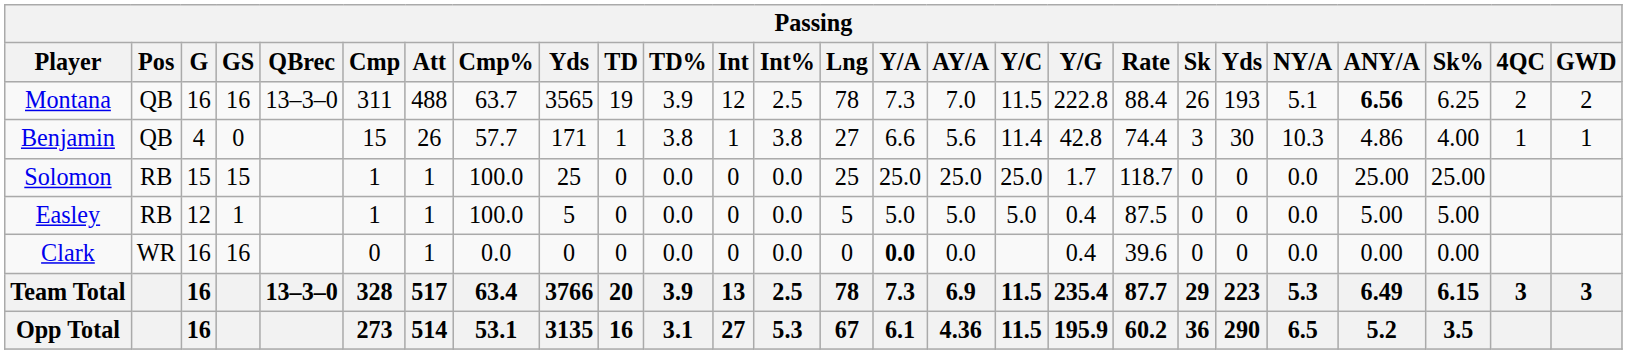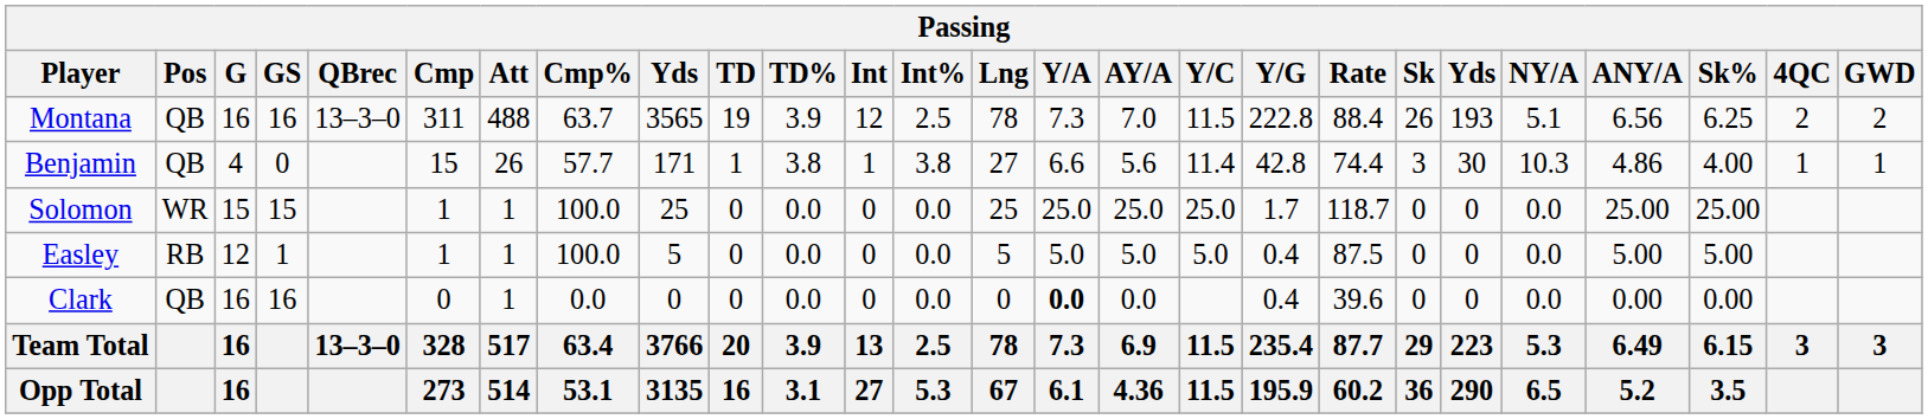Montana | ANY/A: bold -> normal
Solomon | Pos: RB -> WR
Clark | Pos: WR -> QB
